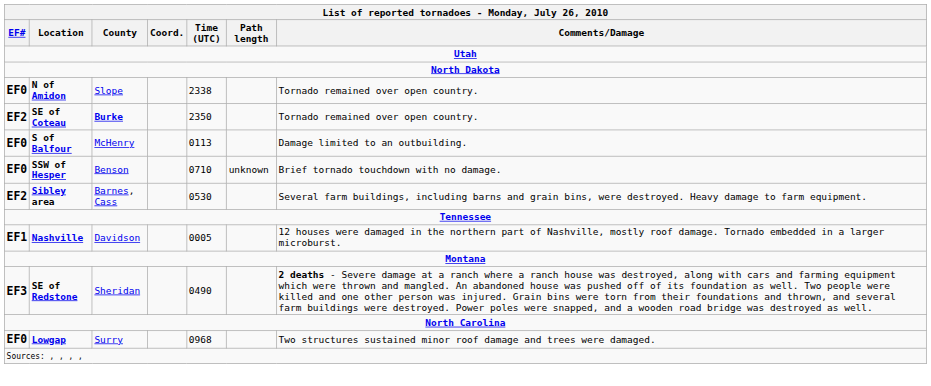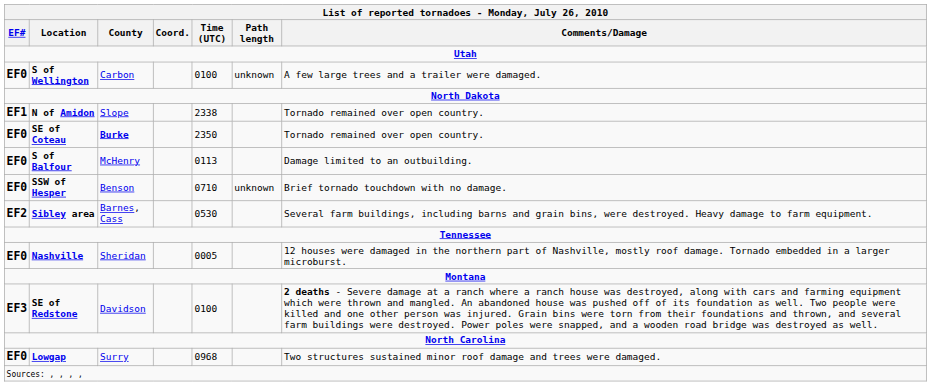+ row: EF0 | S of Wellington | Carbon | 0100 | unknown | A few large trees and a trailer were damaged.
N of Amidon | EF#: EF0 -> EF1
SE of Coteau | EF#: EF2 -> EF0
Nashville | EF#: EF1 -> EF0
Nashville | County: Davidson -> Sheridan
SE of Redstone | County: Sheridan -> Davidson
SE of Redstone | Time (UTC): 0490 -> 0100
